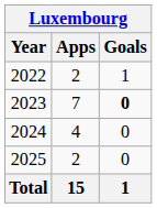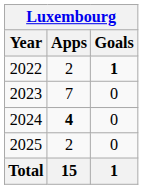2022 | Goals: normal -> bold
2023 | Goals: bold -> normal
2024 | Apps: normal -> bold
